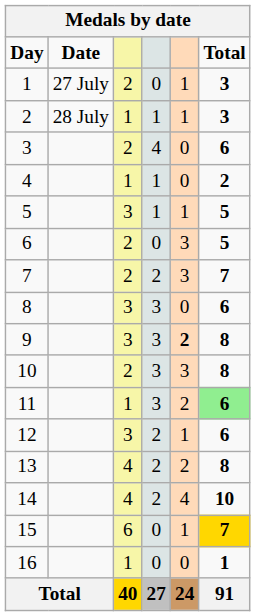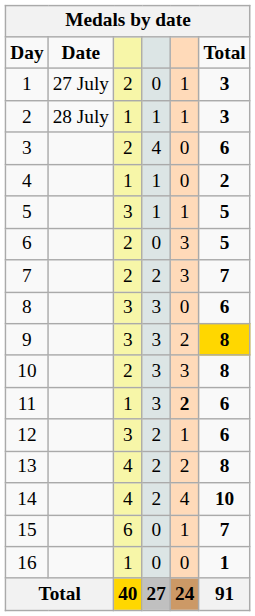9 | column 5: bold -> normal
9 | Total: no background -> gold background
11 | column 5: normal -> bold
11 | Total: lightgreen background -> no background
15 | Total: gold background -> no background
